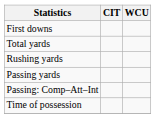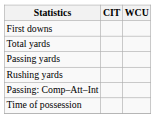rows swapped: Rushing yards <-> Passing yards
